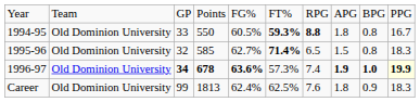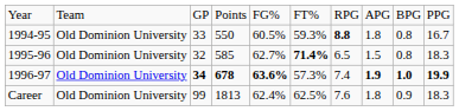1994-95 | column 6: bold -> normal
1996-97 | column 10: lightyellow background -> no background
